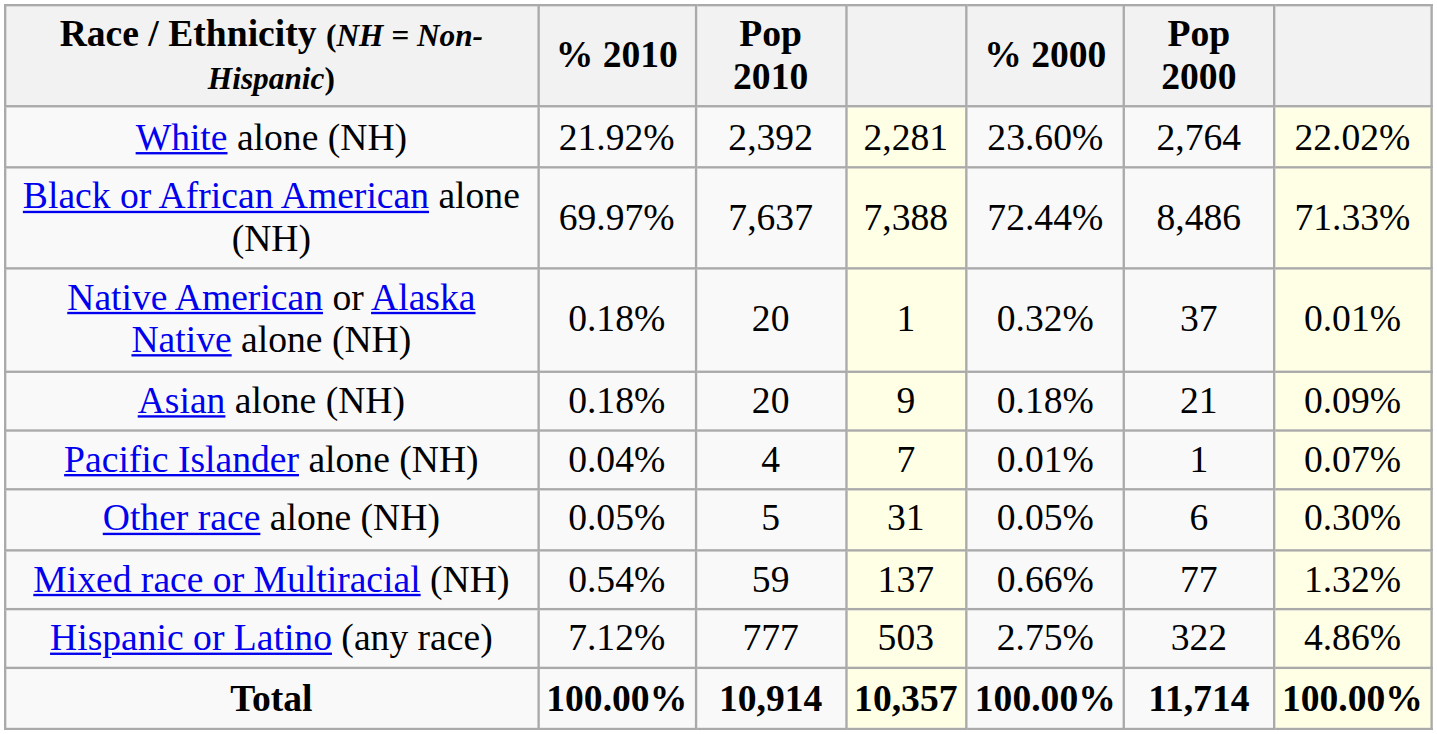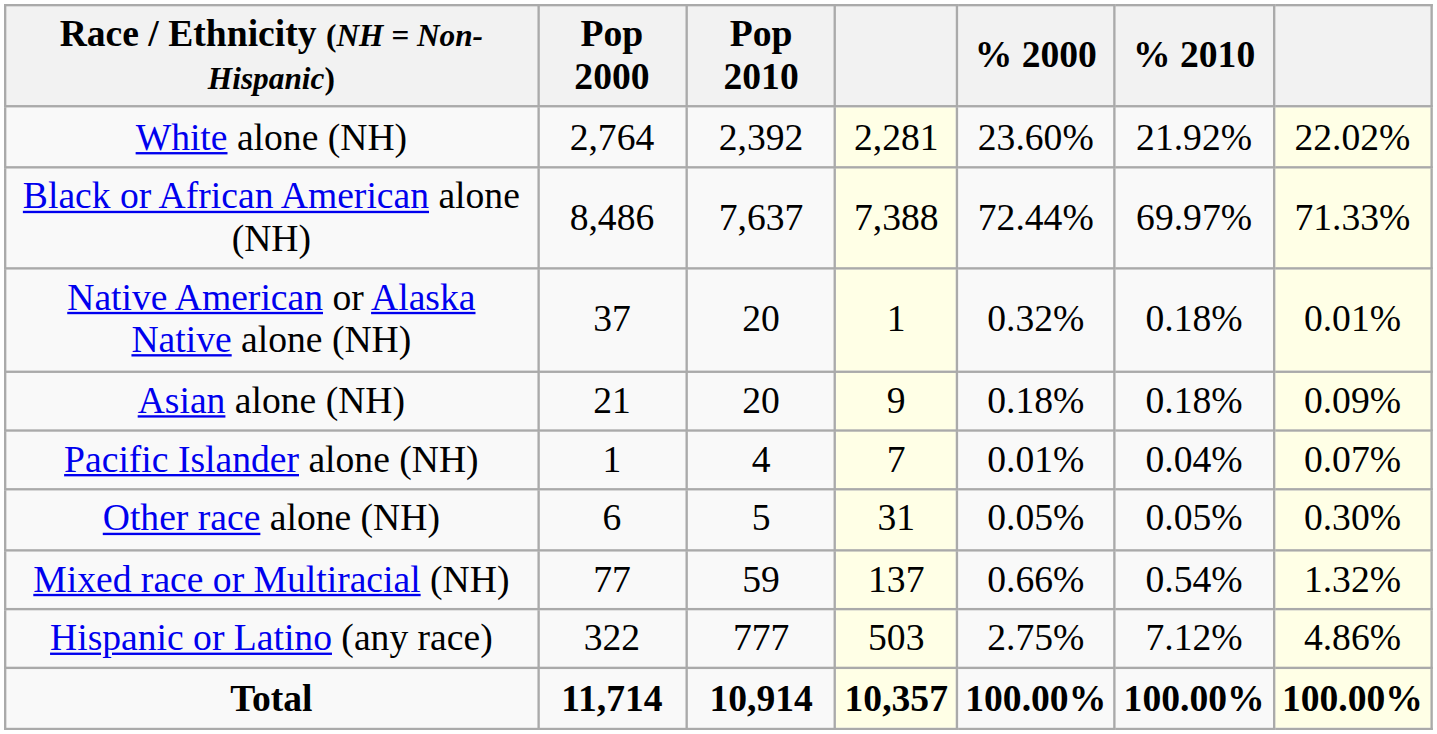columns swapped: Pop 2000 <-> % 2010
